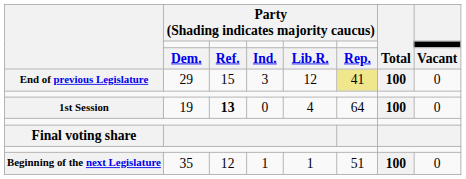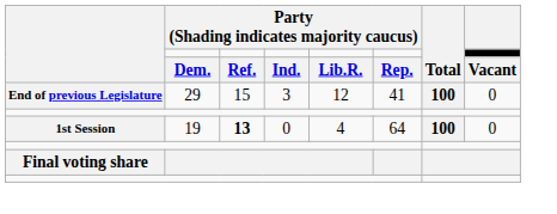End of previous Legislature | column 6: khaki background -> no background
- row: Beginning of the next Legislature | 35 | 12 | 1 | 1 | 51 | 100 | 0
